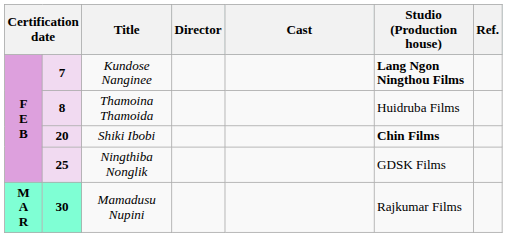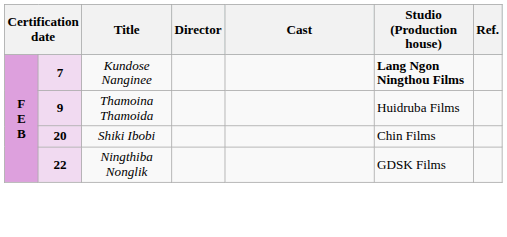Thamoina Thamoida | column 2: 8 -> 9
Shiki Ibobi | Studio (Production house): bold -> normal
Ningthiba Nonglik | column 2: 25 -> 22
- row: M A R | 30 | Mamadusu Nupini | Rajkumar Films
